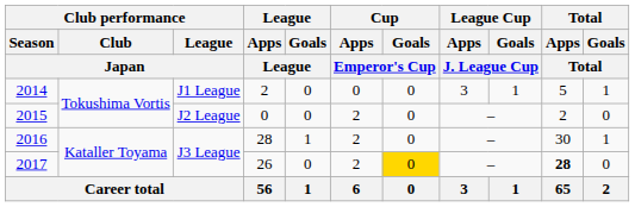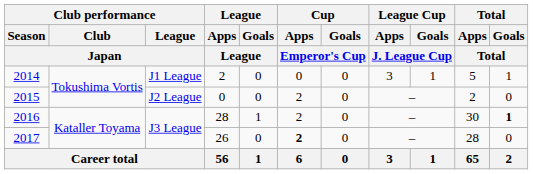2016 | Total / Goals / Total: normal -> bold
2017 | Cup / Apps / Emperor's Cup: normal -> bold
2017 | Cup / Goals / Emperor's Cup: gold background -> no background
2017 | Total / Apps / Total: bold -> normal
